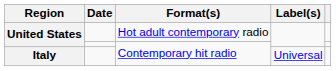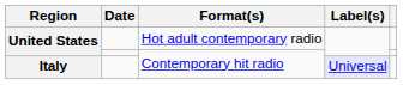Italy | Label(s): no background -> lavender background
